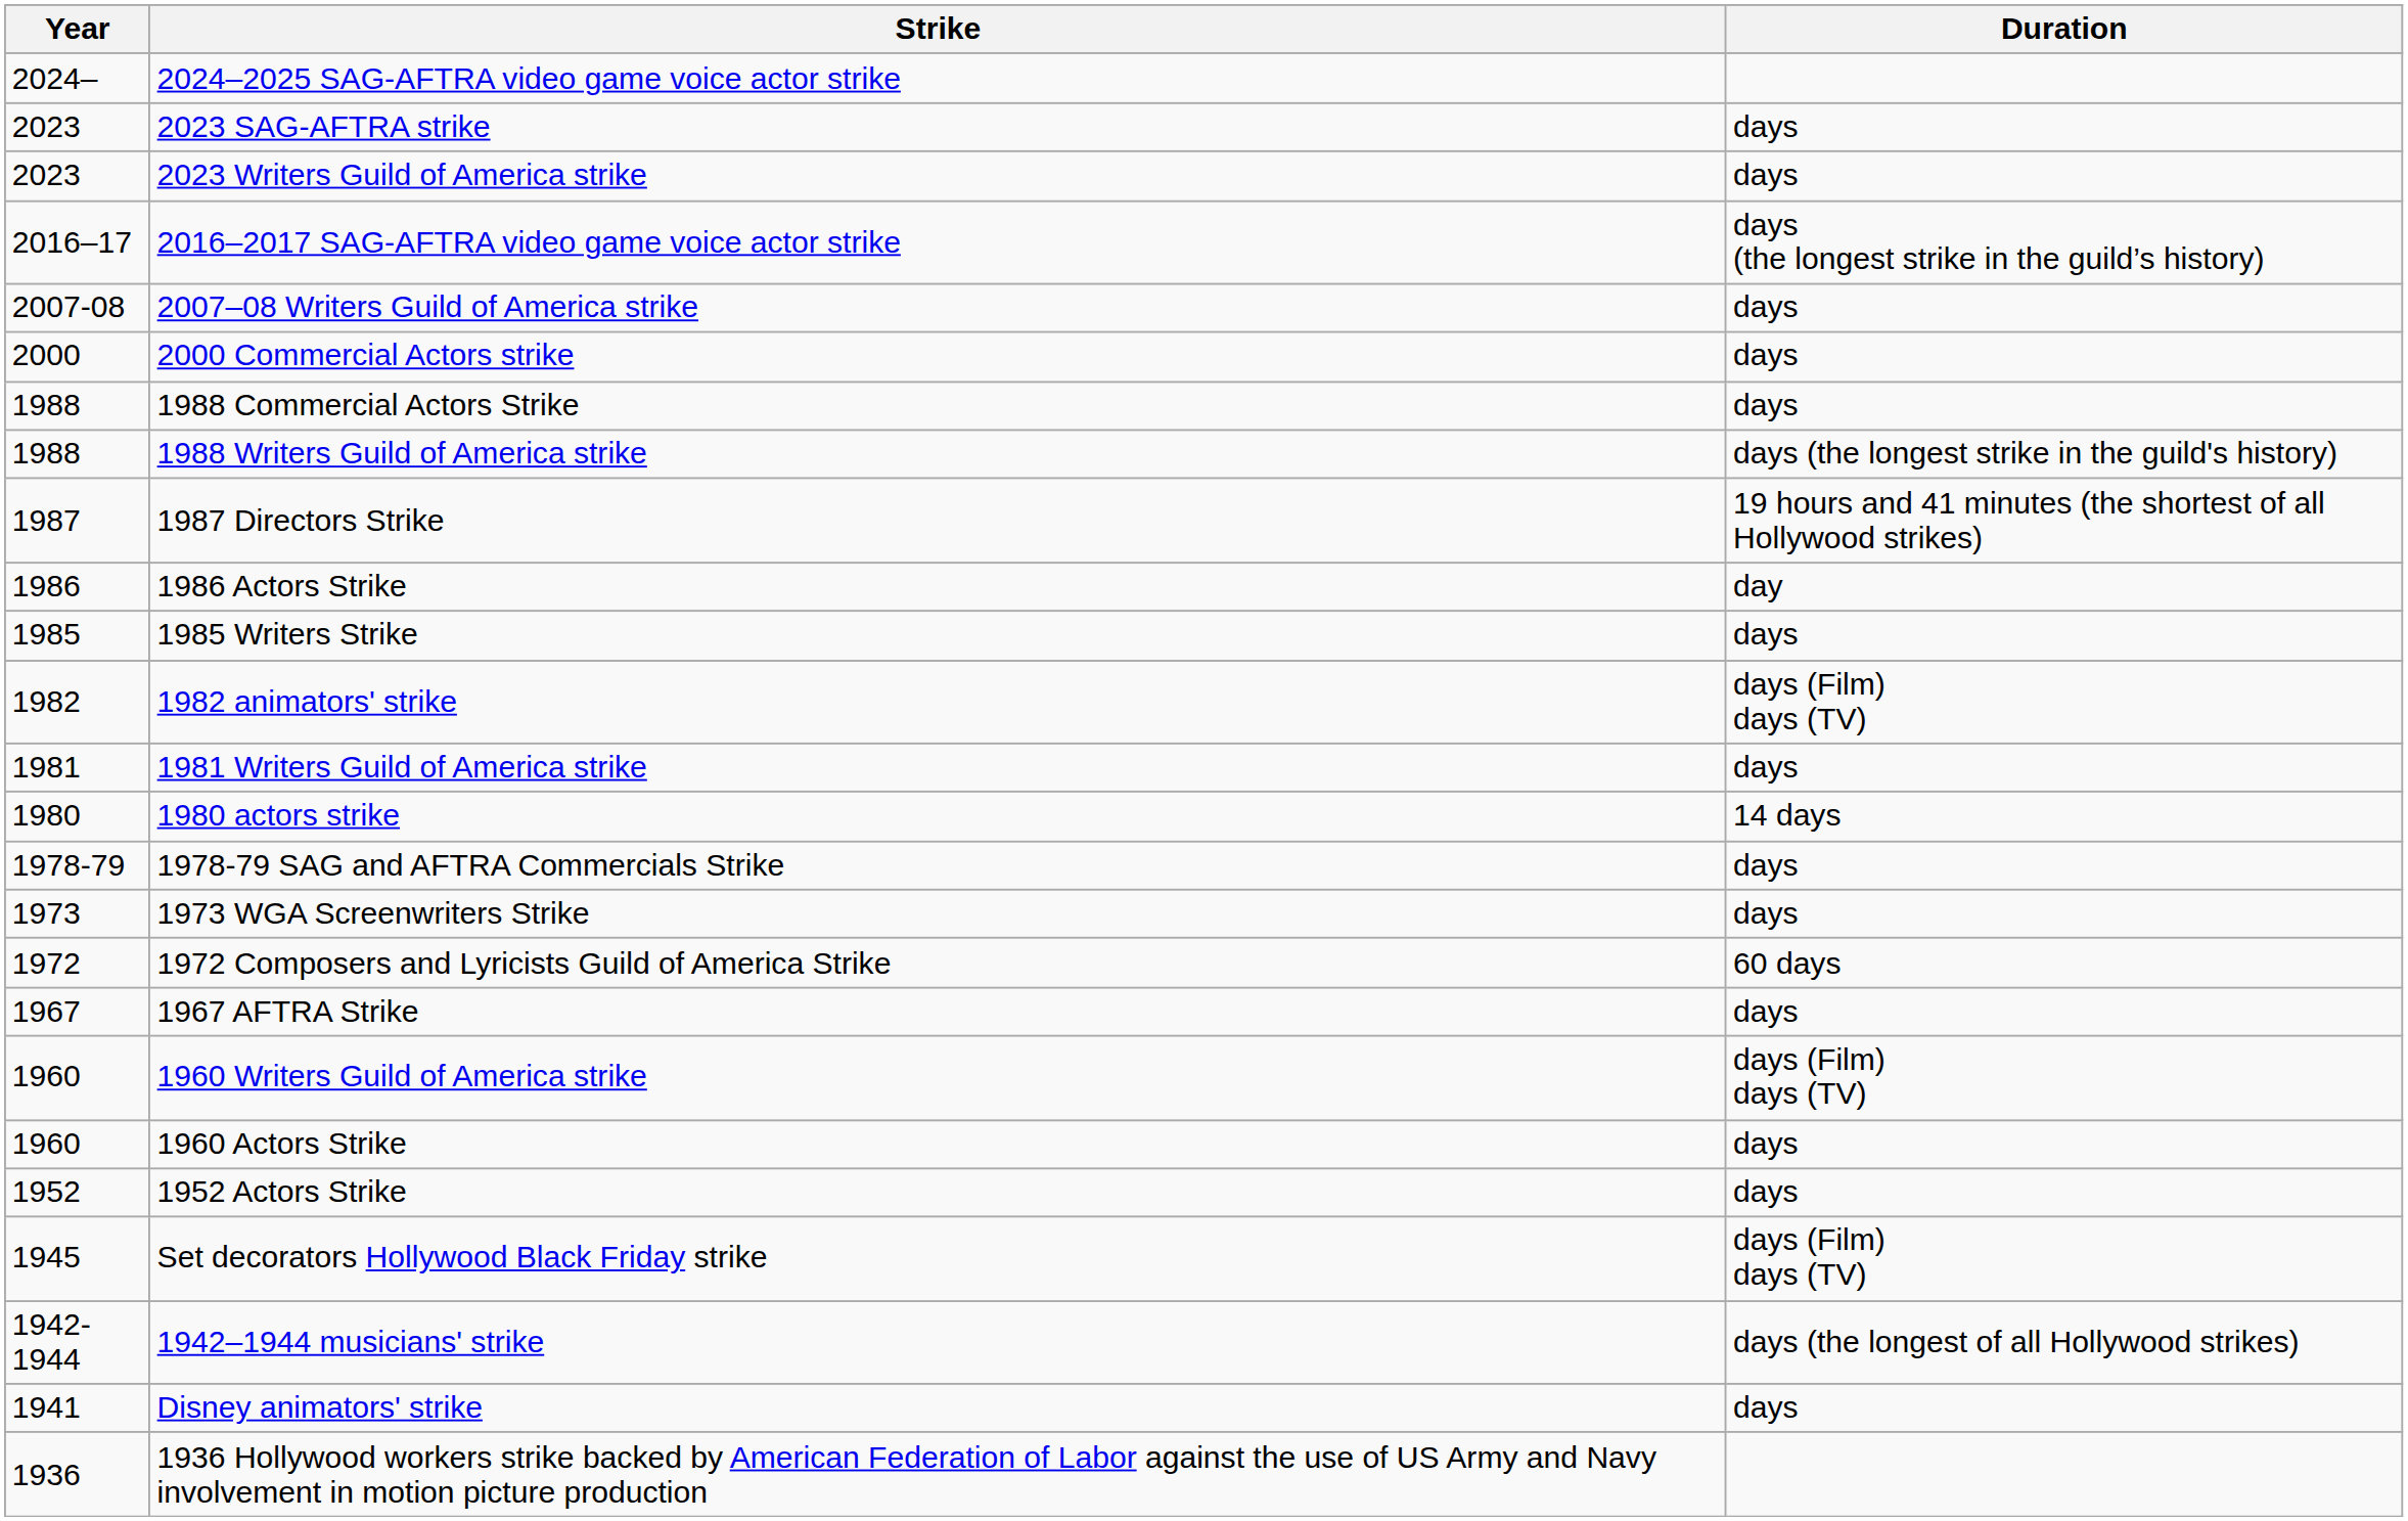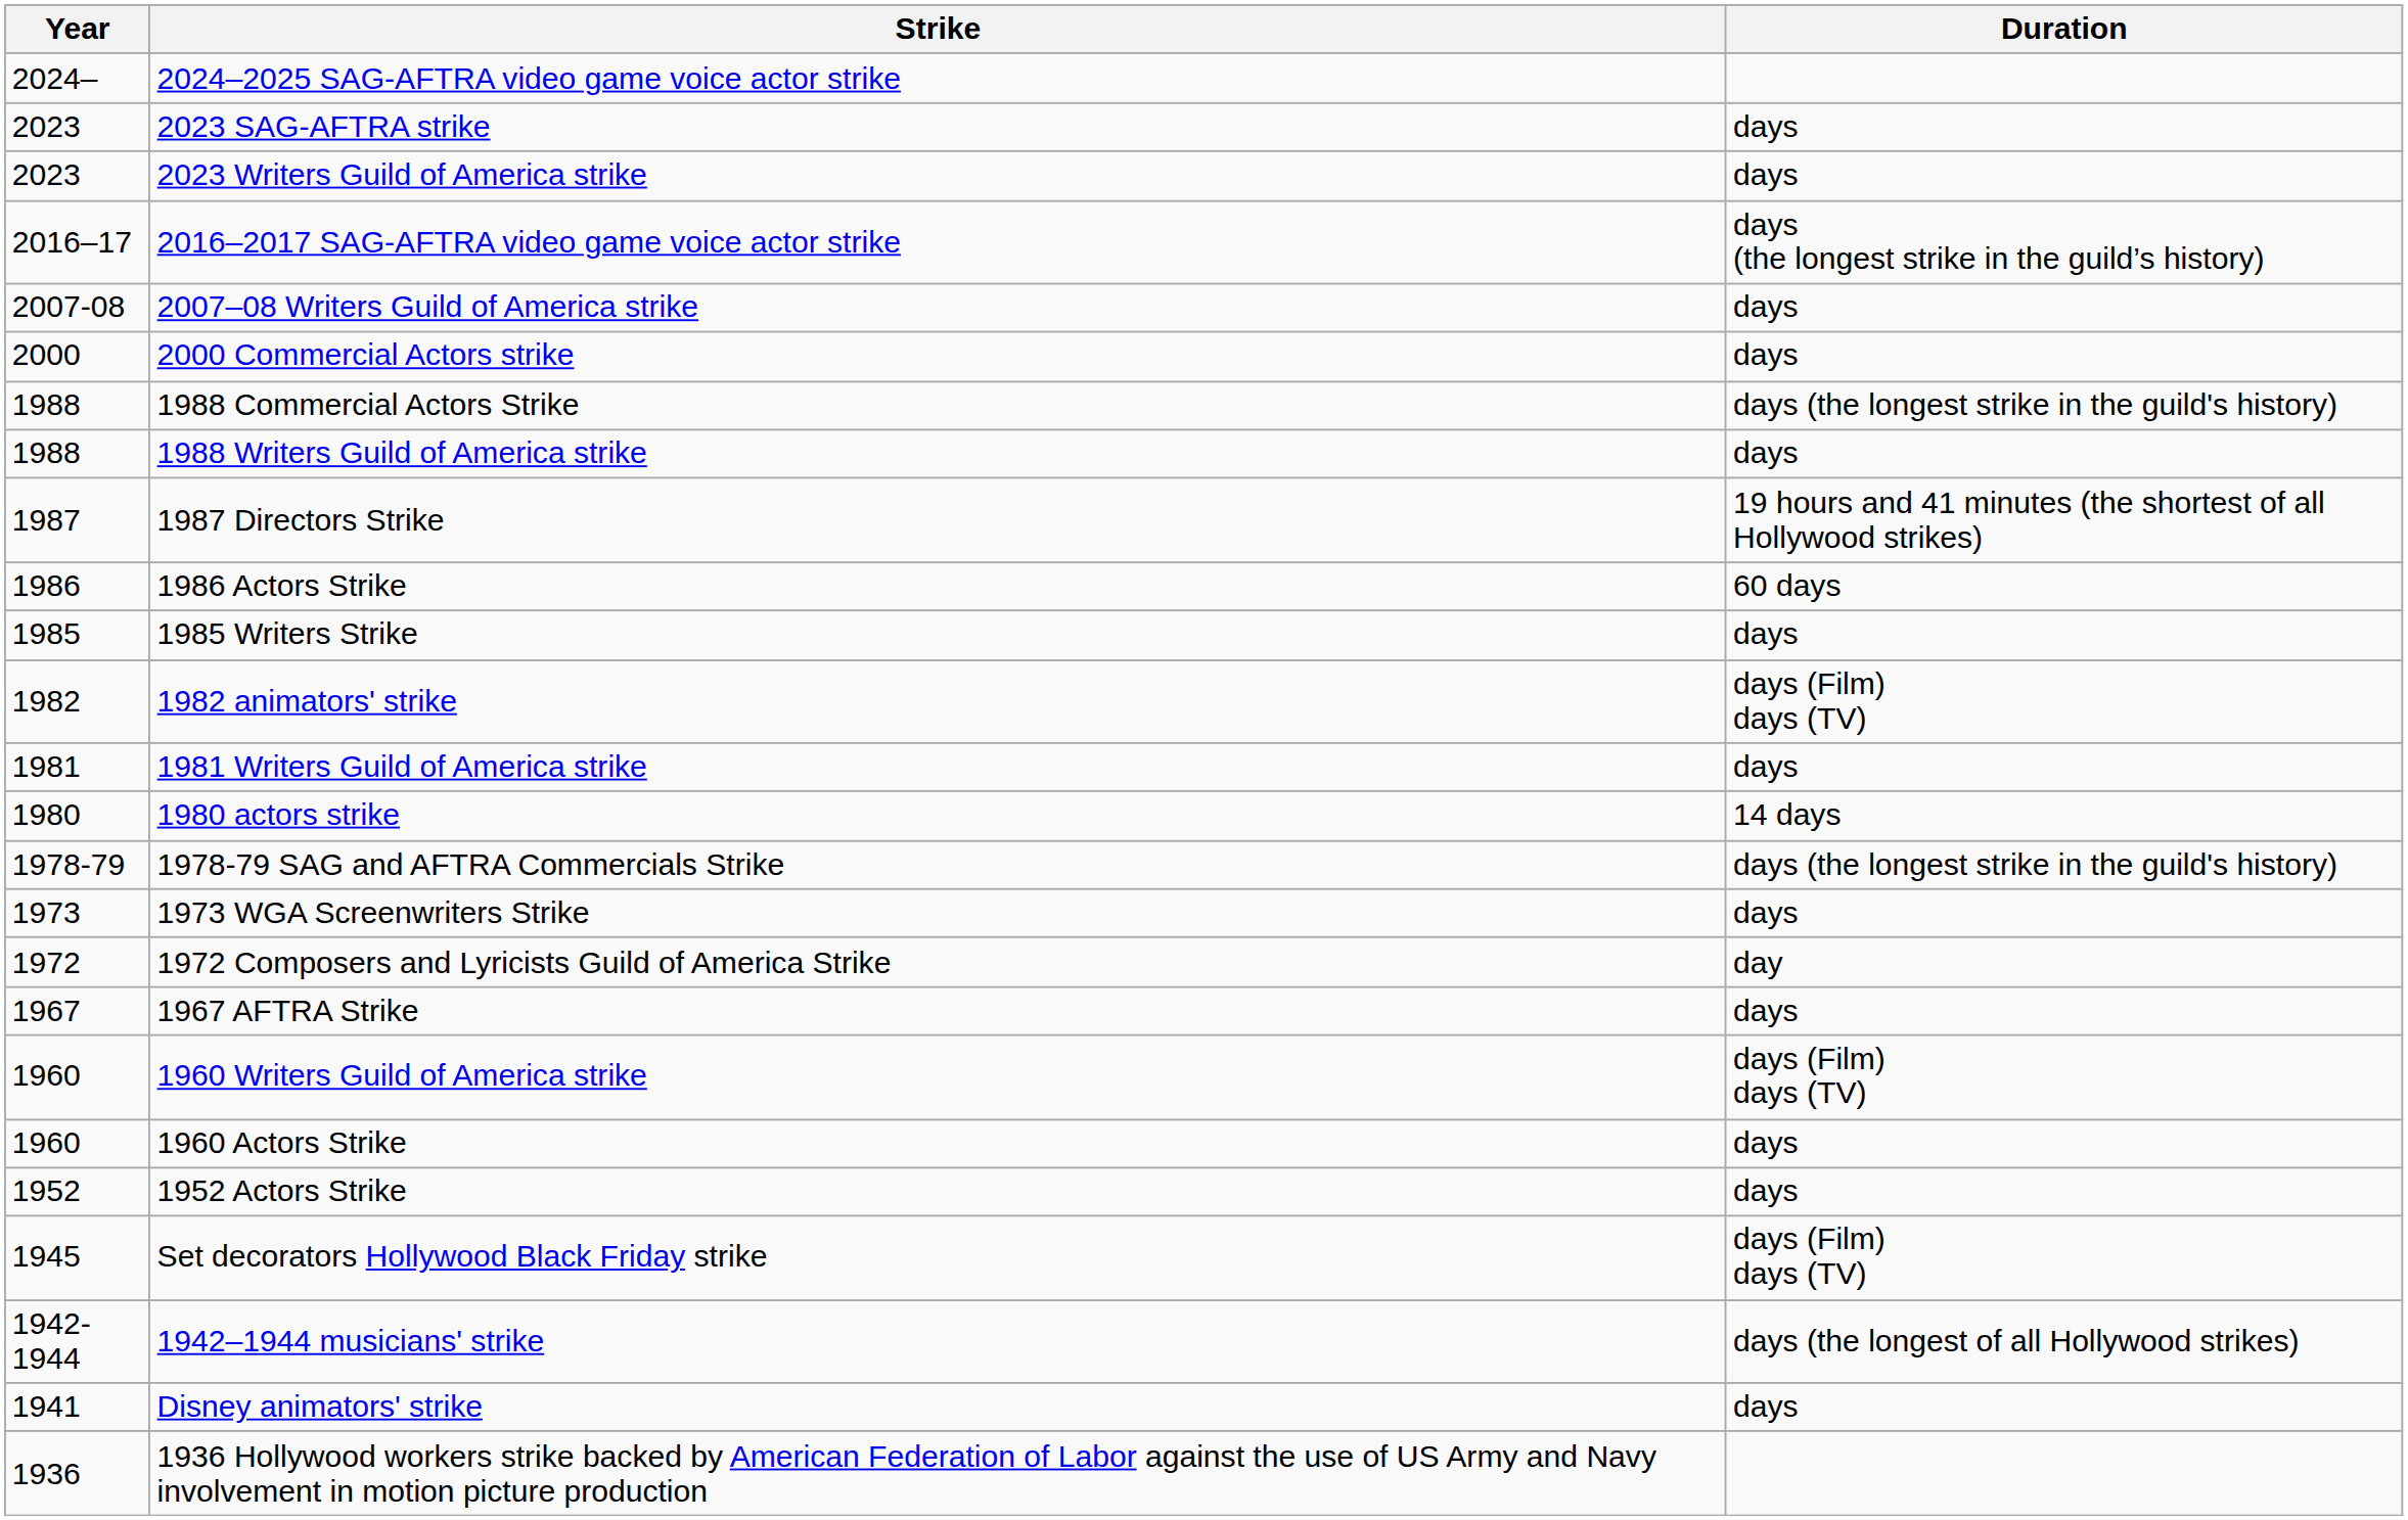1988 Commercial Actors Strike | Duration: days -> days (the longest strike in the guild's history)
1988 Writers Guild of America strike | Duration: days (the longest strike in the guild's history) -> days
1986 Actors Strike | Duration: day -> 60 days
1978-79 SAG and AFTRA Commercials Strike | Duration: days -> days (the longest strike in the guild's history)
1972 Composers and Lyricists Guild of America Strike | Duration: 60 days -> day
